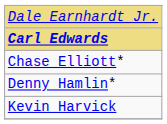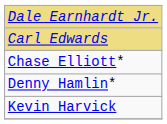row 2 | column 1: bold -> normal
